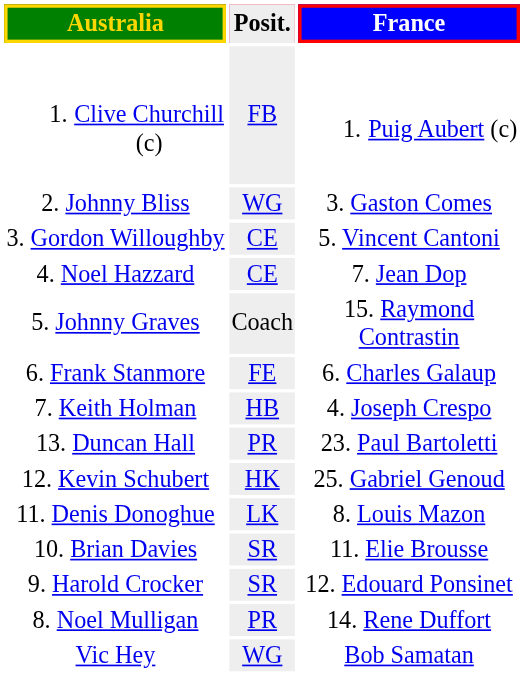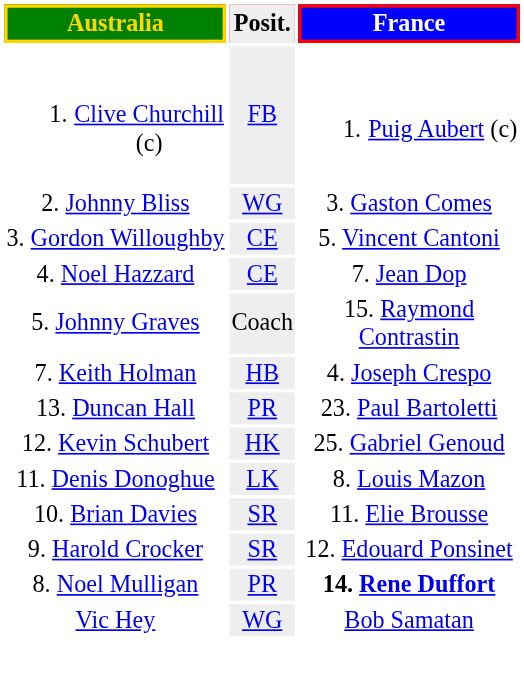- row: 6. Frank Stanmore | FE | 6. Charles Galaup
8. Noel Mulligan | France: normal -> bold
